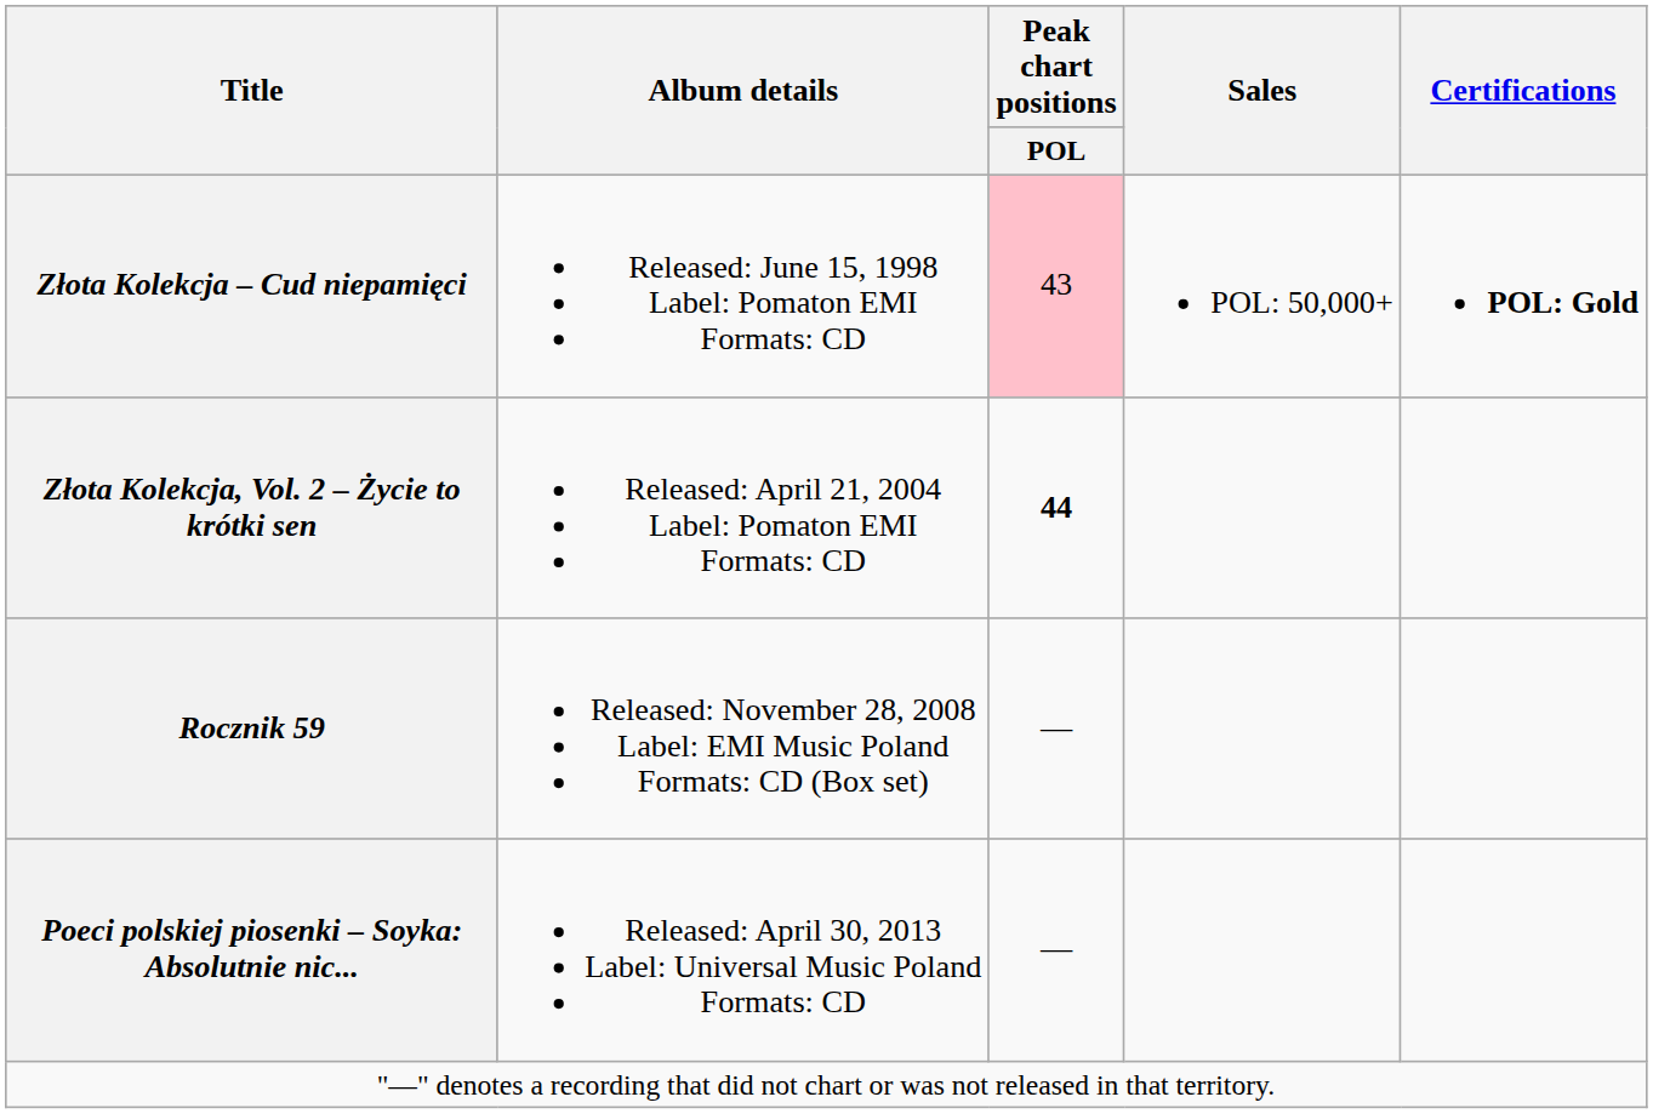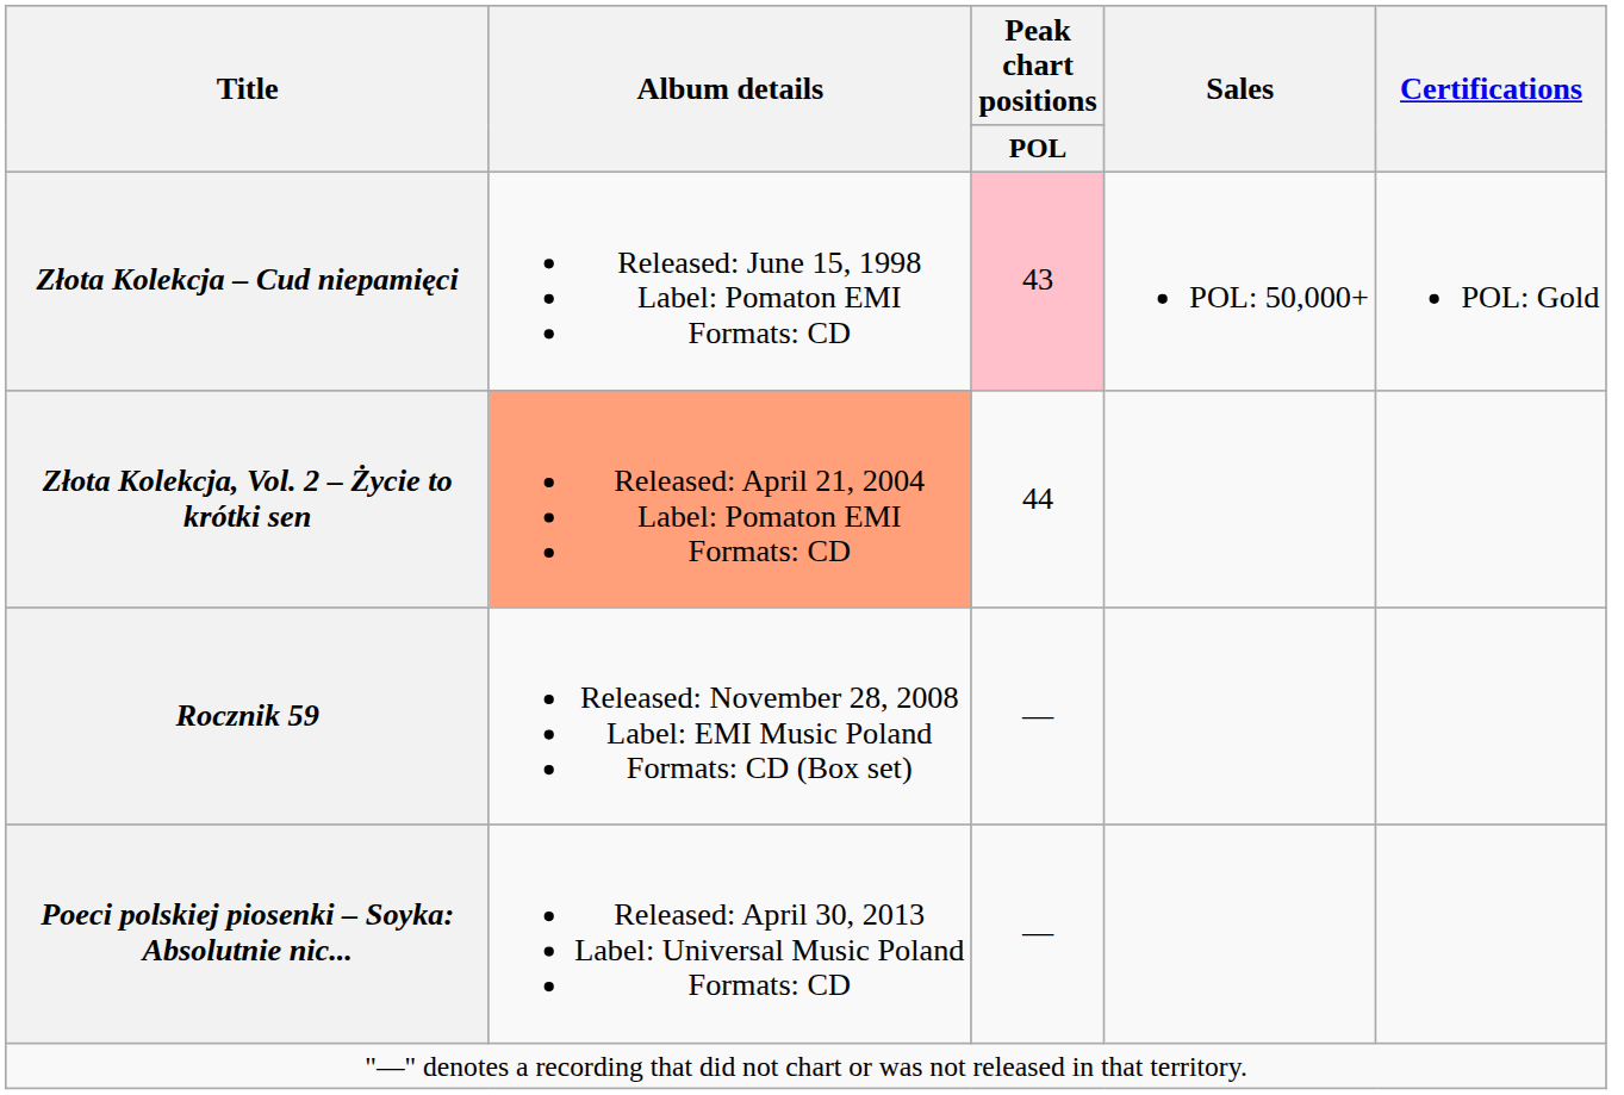Złota Kolekcja – Cud niepamięci | Certifications: bold -> normal
Złota Kolekcja, Vol. 2 – Życie to krótki sen | Album details: no background -> lightsalmon background
Złota Kolekcja, Vol. 2 – Życie to krótki sen | Peak chart positions / POL: bold -> normal
